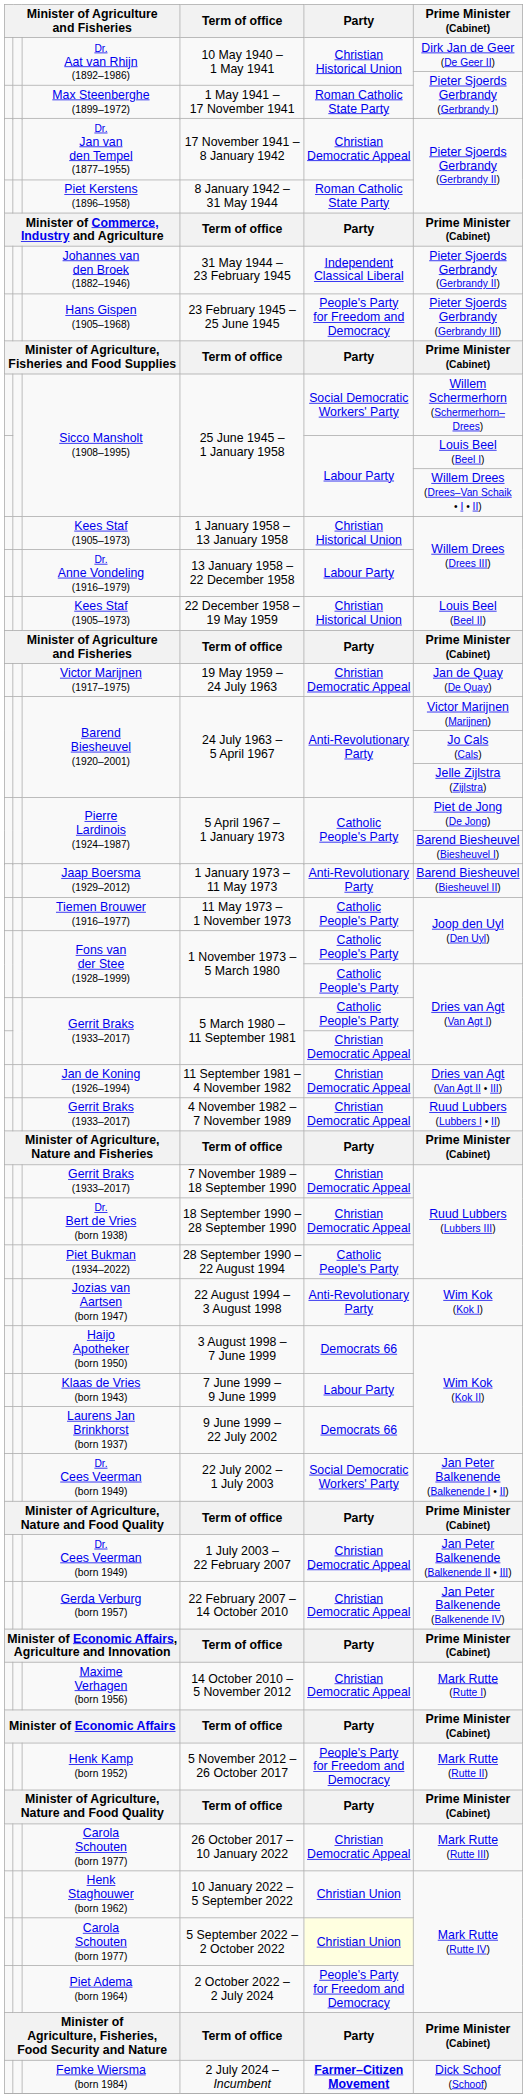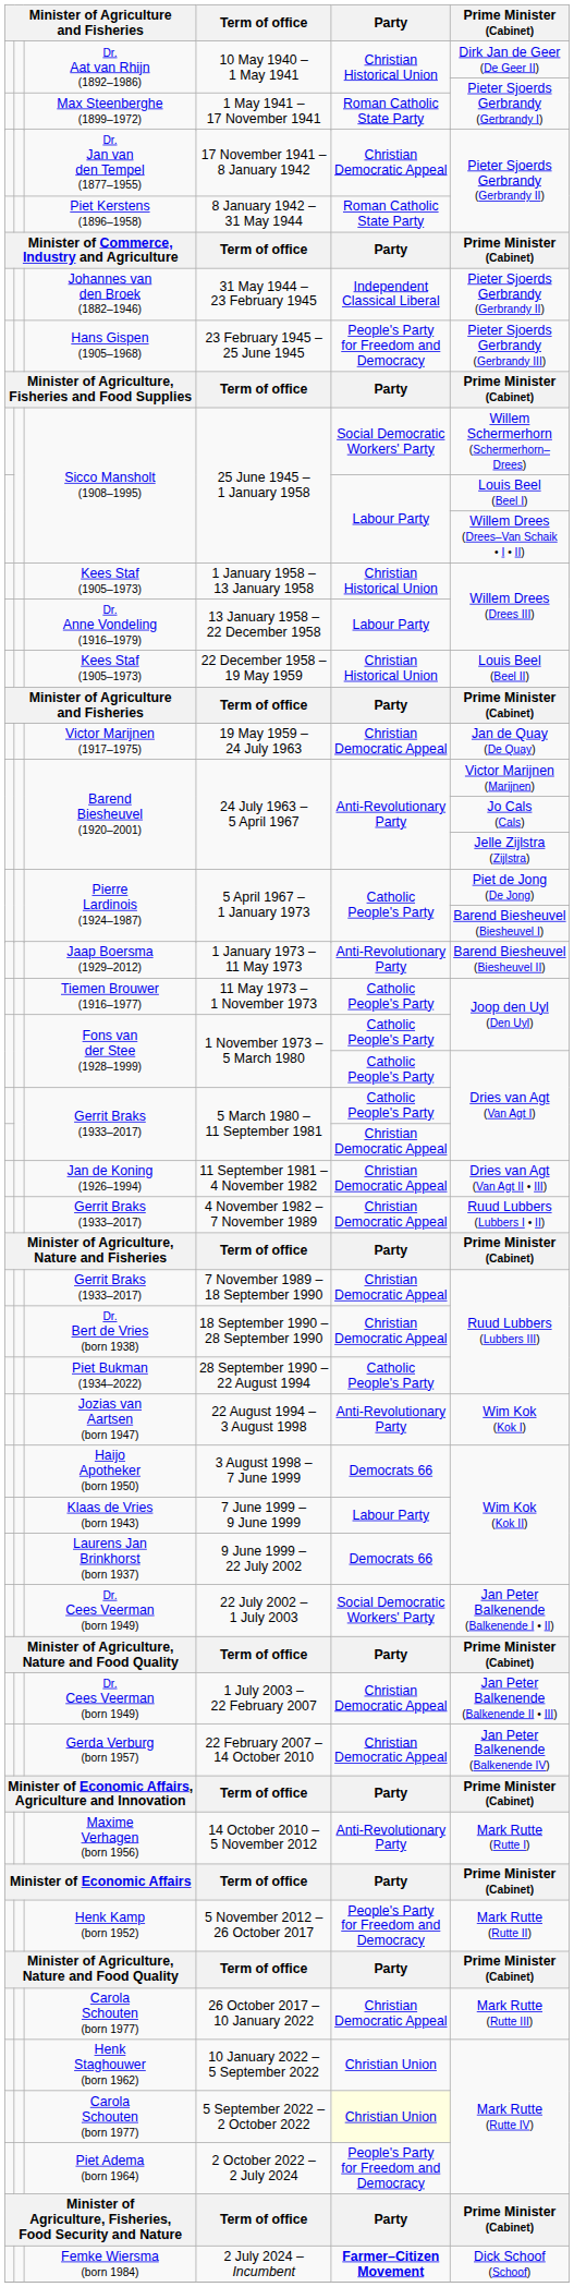14 October 2010 – 5 November 2012 | Party: Christian Democratic Appeal -> Anti-Revolutionary Party
